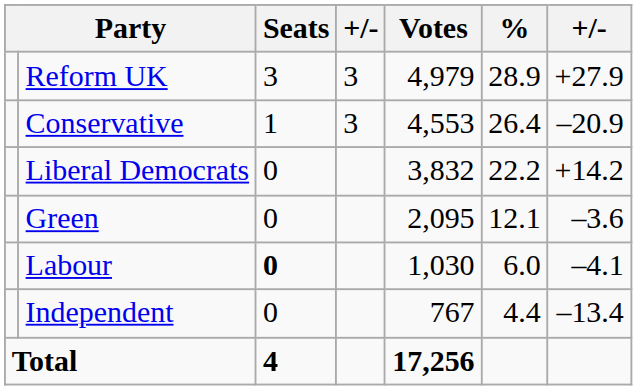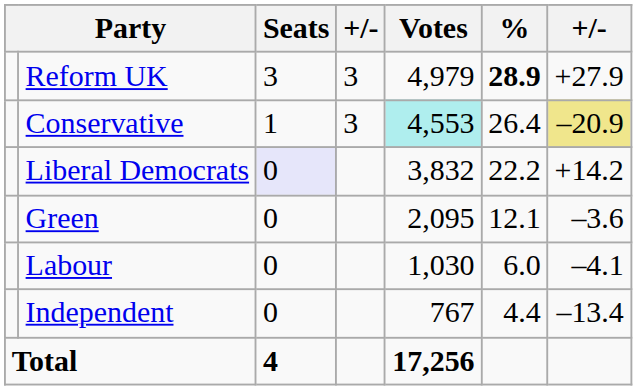Reform UK | %: normal -> bold
Conservative | Votes: no background -> paleturquoise background
Conservative | column 7: no background -> khaki background
Liberal Democrats | Seats: no background -> lavender background
Labour | Seats: bold -> normal
